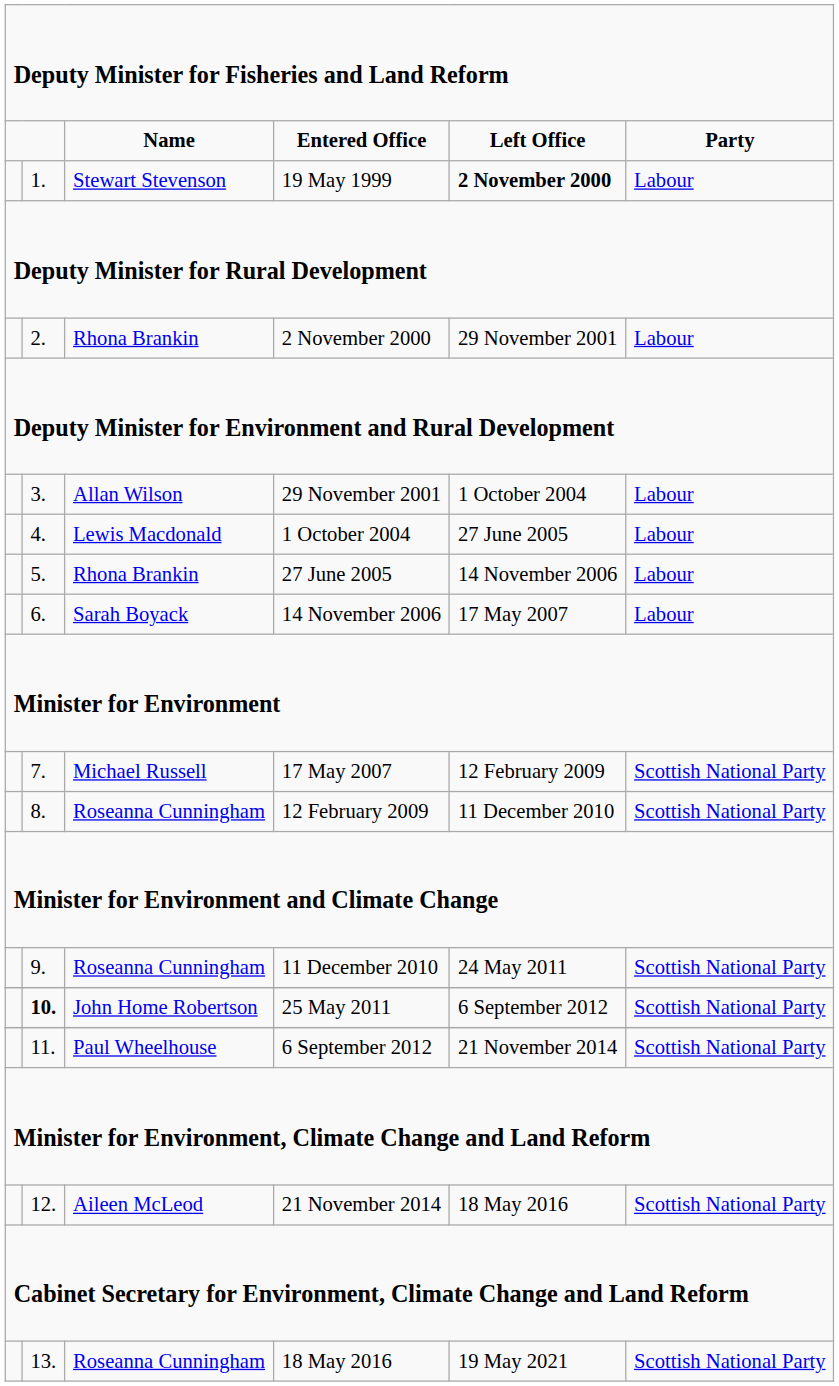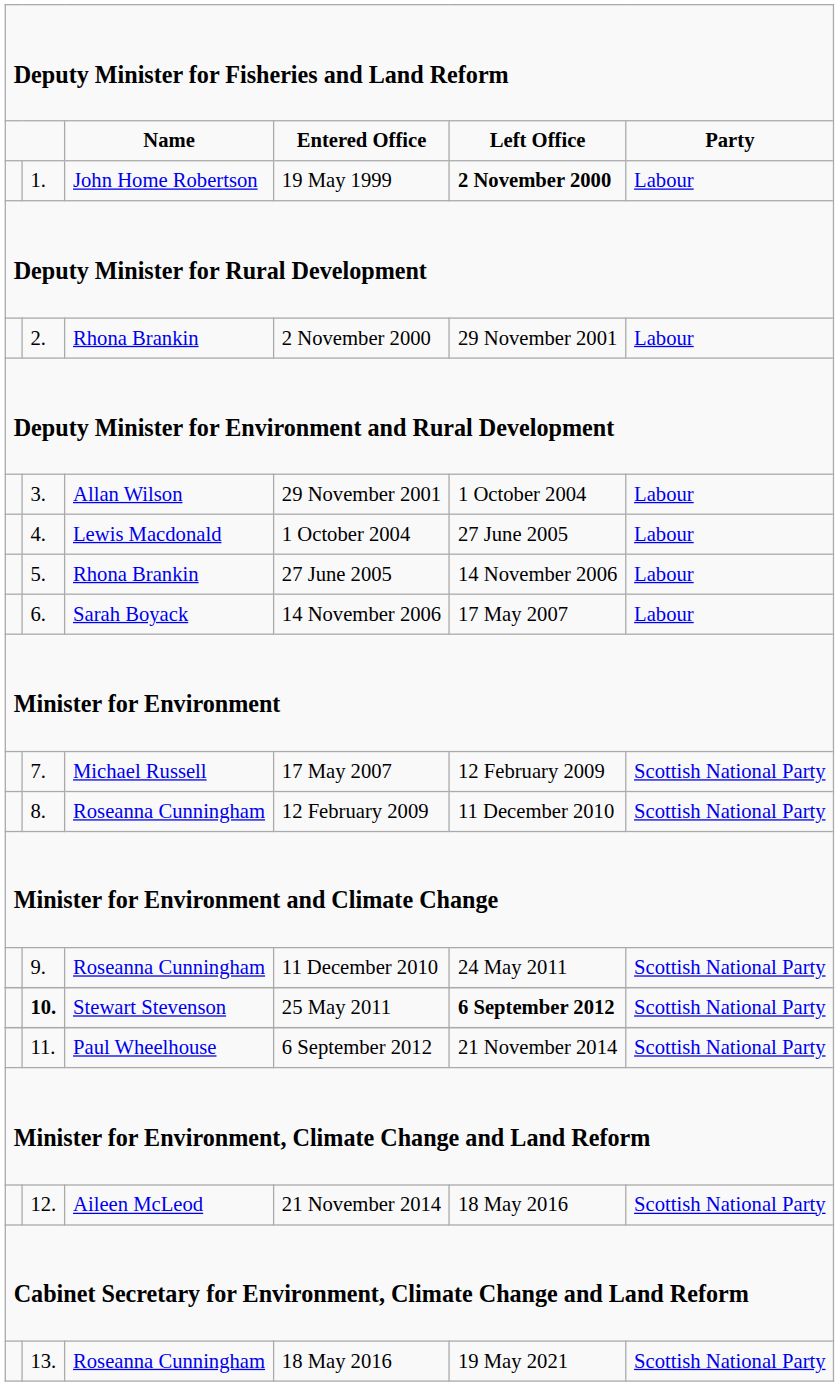19 May 1999 | column 3: Stewart Stevenson -> John Home Robertson
25 May 2011 | column 3: John Home Robertson -> Stewart Stevenson
25 May 2011 | column 5: normal -> bold
